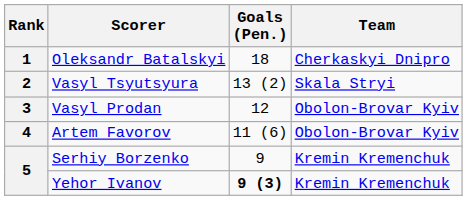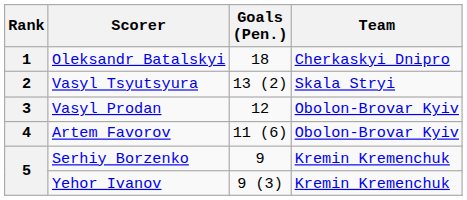Yehor Ivanov | Goals (Pen.): bold -> normal
